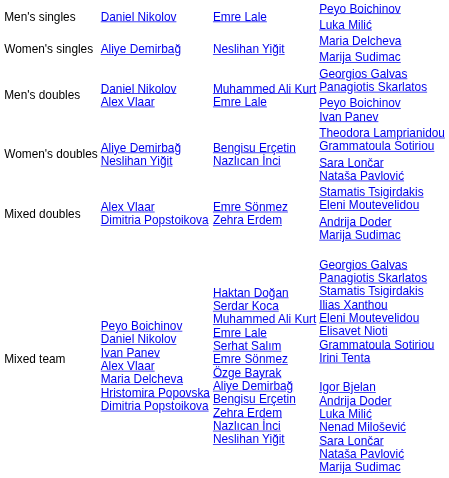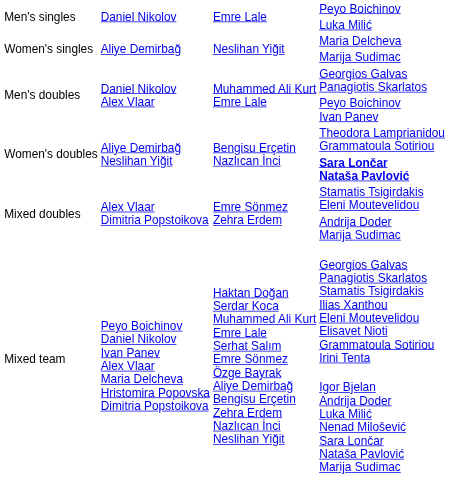Sara Lončar Nataša Pavlović | column 4: normal -> bold
